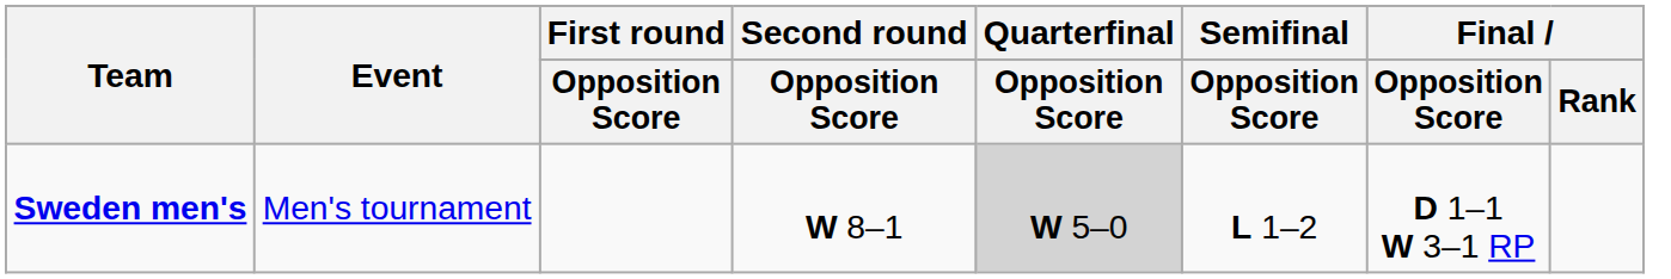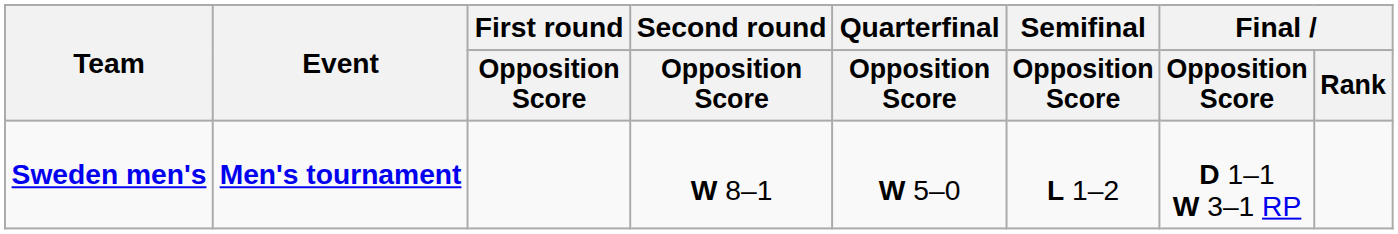Sweden men's | Event: normal -> bold
Sweden men's | Quarterfinal / Opposition Score: lightgrey background -> no background
